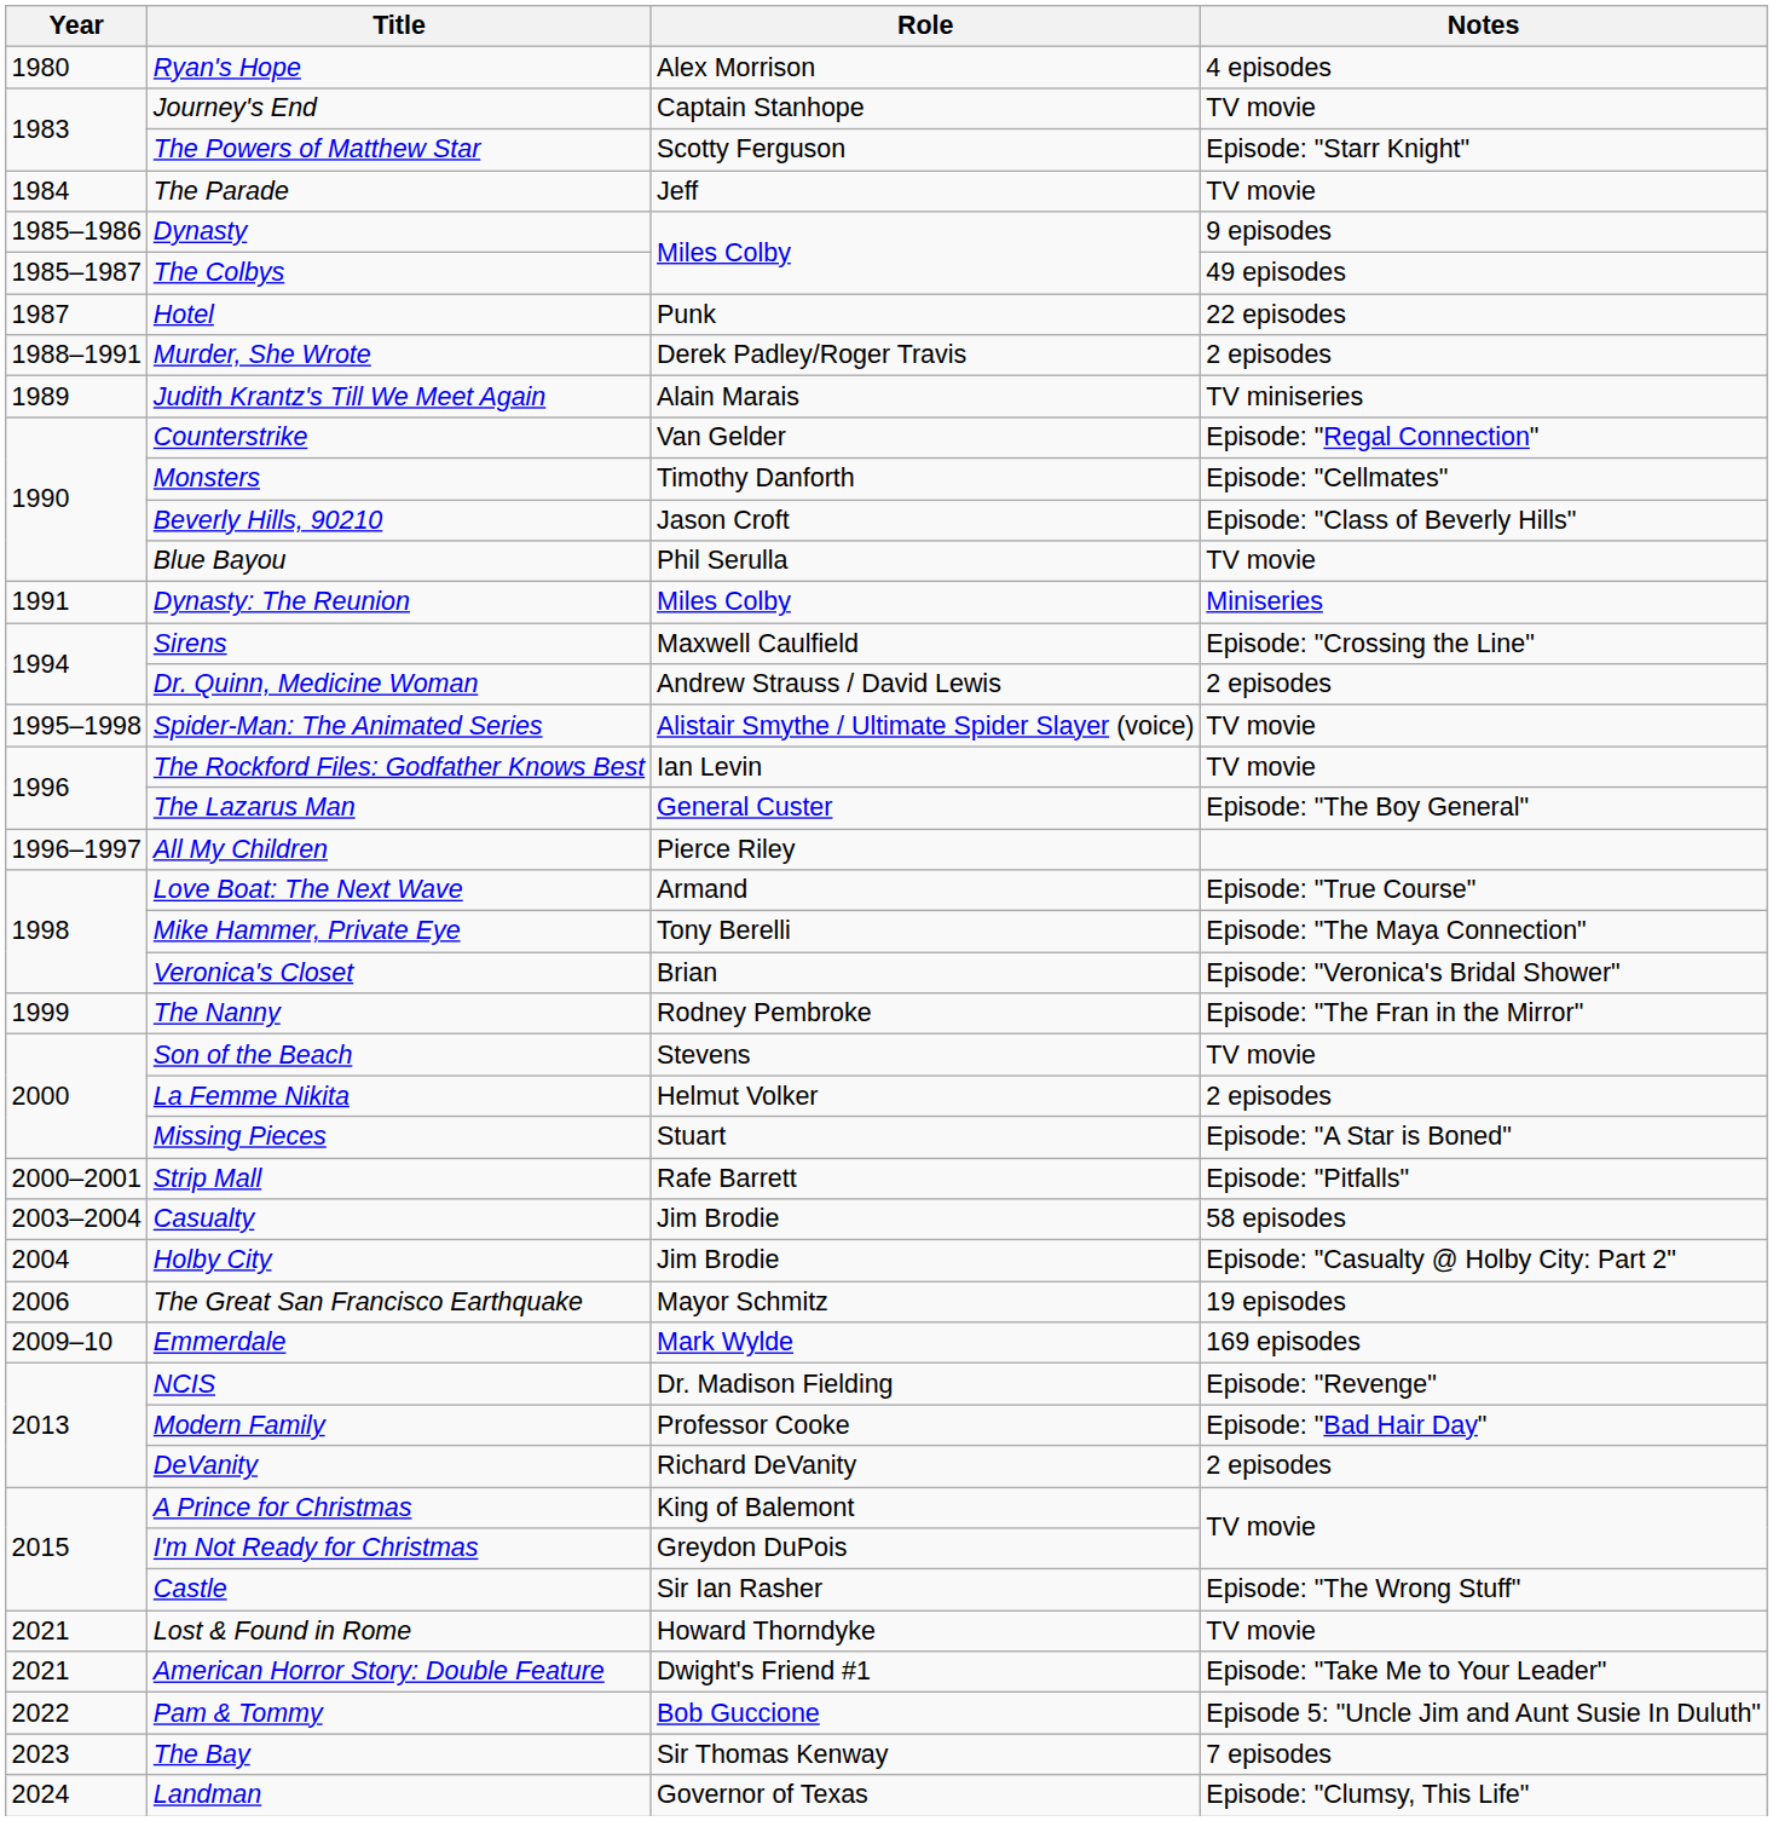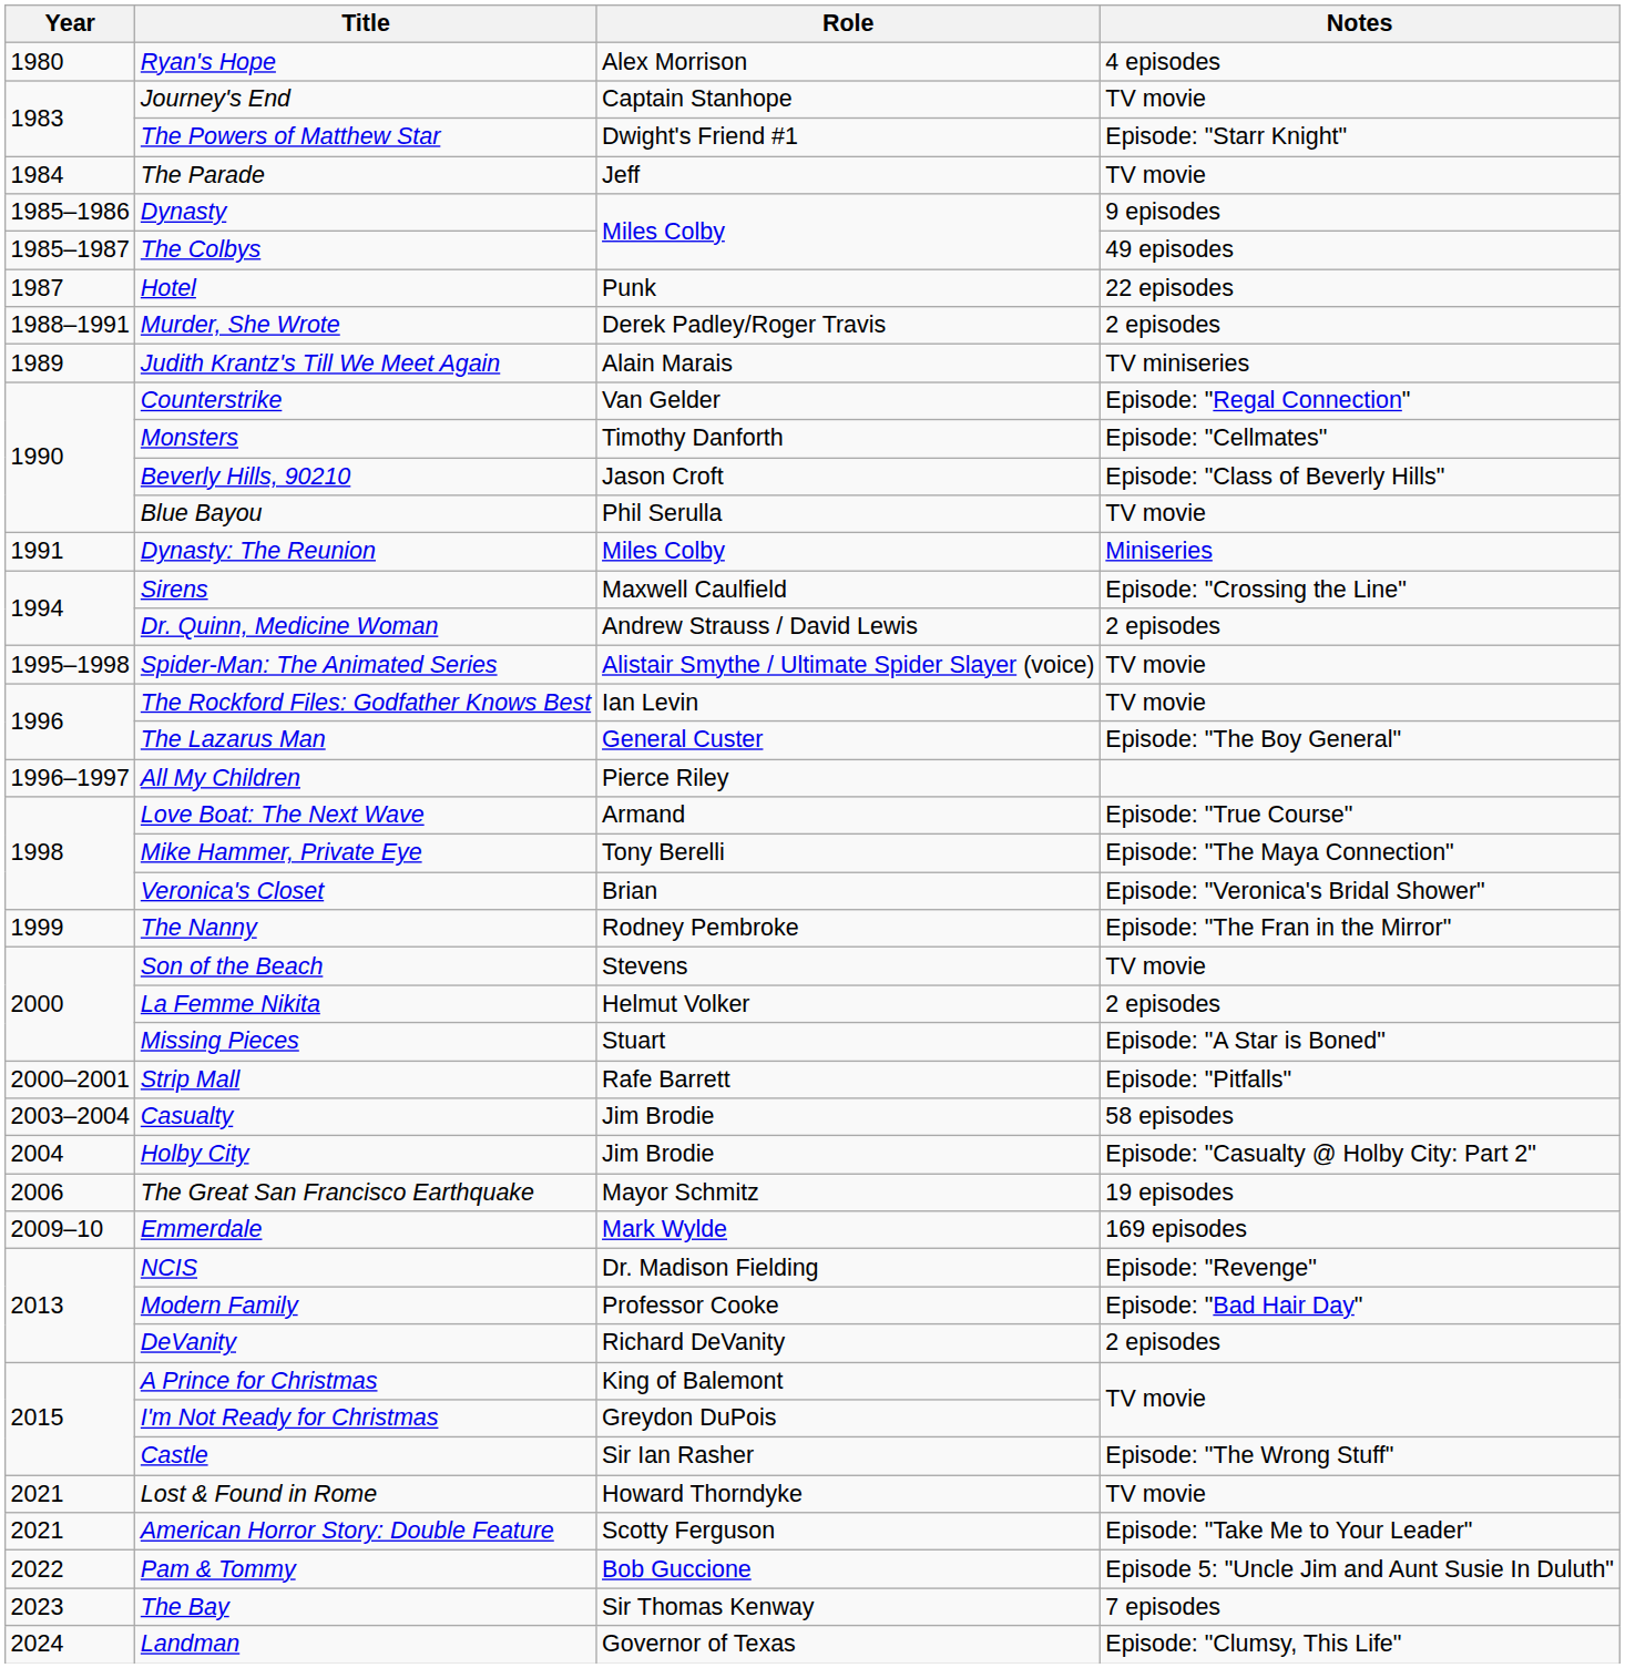The Powers of Matthew Star | Role: Scotty Ferguson -> Dwight's Friend #1
American Horror Story: Double Feature | Role: Dwight's Friend #1 -> Scotty Ferguson
